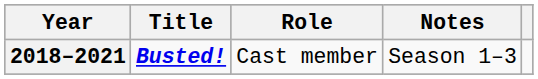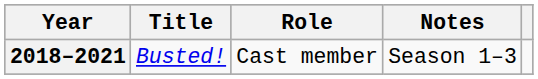2018–2021 | Title: bold -> normal
